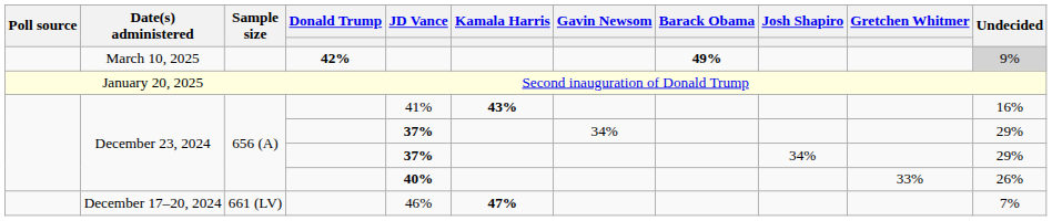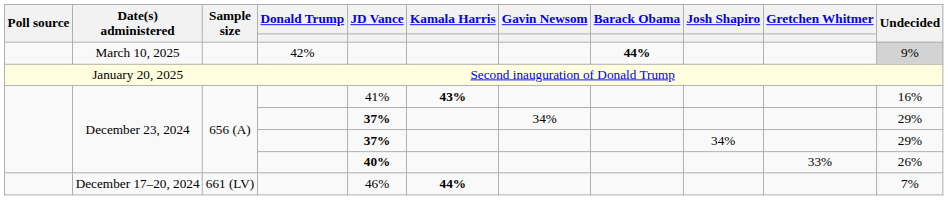March 10, 2025 | Donald Trump: bold -> normal
March 10, 2025 | Barack Obama: 49% -> 44%
December 17–20, 2024 | Kamala Harris: 47% -> 44%
